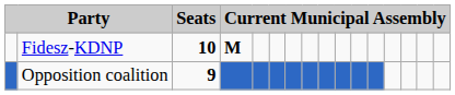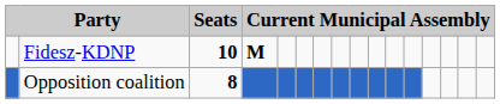Opposition coalition | Seats: 9 -> 8
